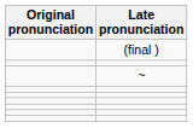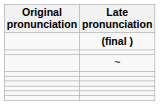row 2 | Late pronunciation: normal -> bold
